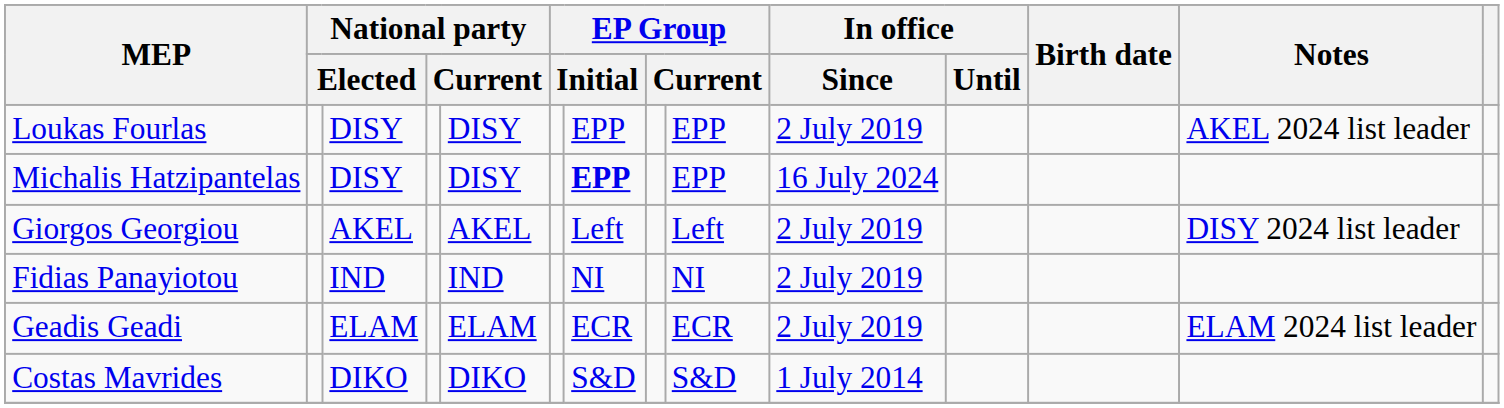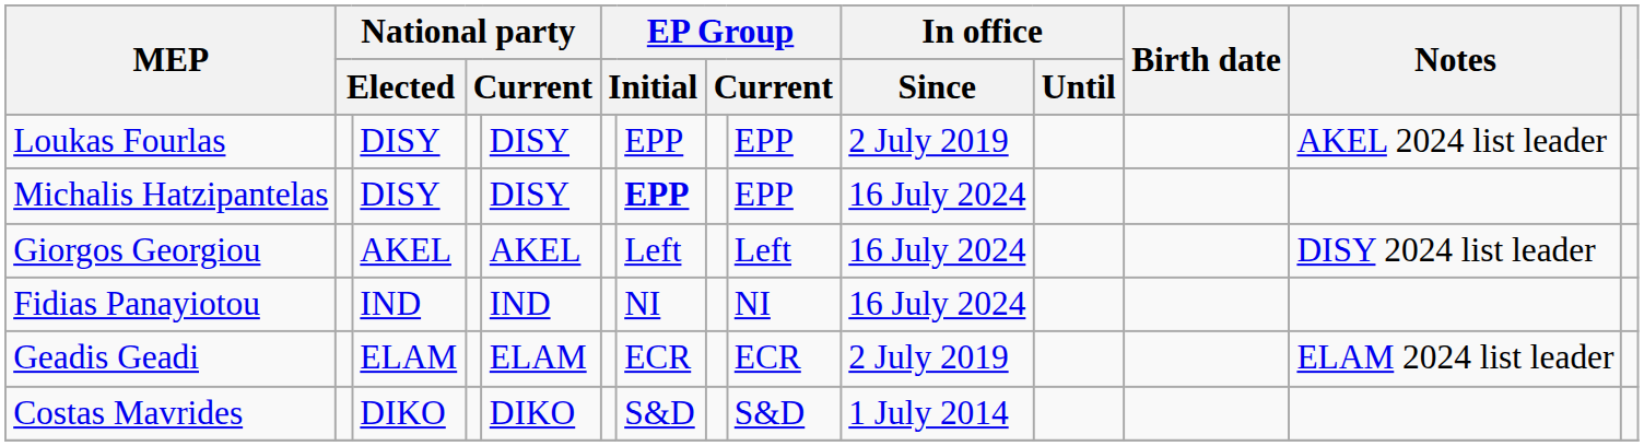Giorgos Georgiou | In office / Since: 2 July 2019 -> 16 July 2024
Fidias Panayiotou | In office / Since: 2 July 2019 -> 16 July 2024
